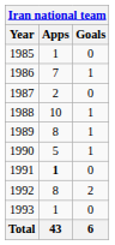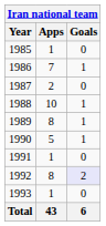1991 | Apps: bold -> normal
1992 | Goals: no background -> lavender background
